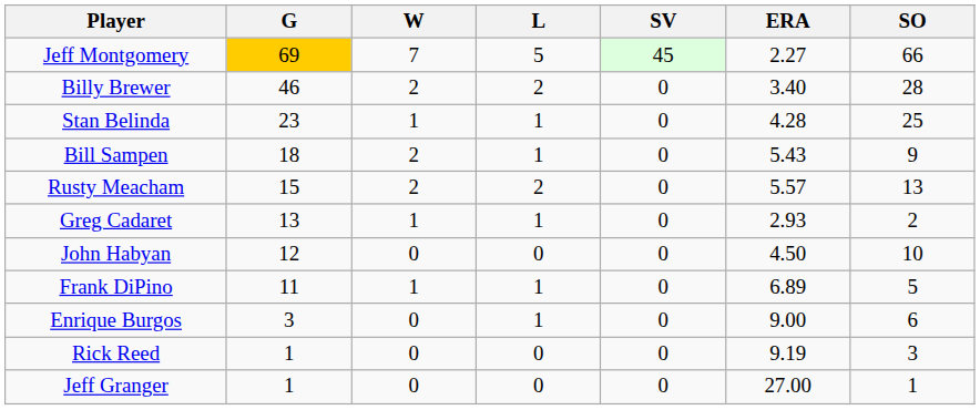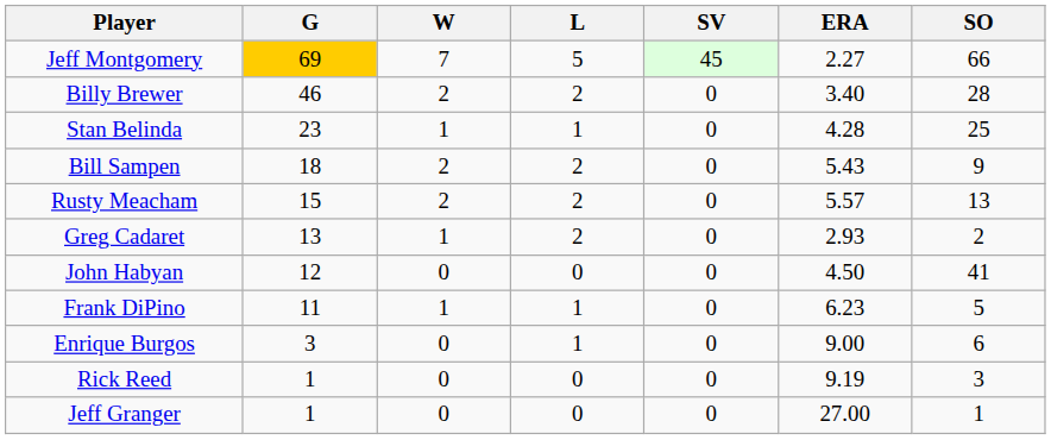Bill Sampen | L: 1 -> 2
Greg Cadaret | L: 1 -> 2
John Habyan | SO: 10 -> 41
Frank DiPino | ERA: 6.89 -> 6.23
